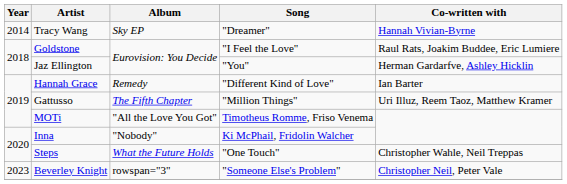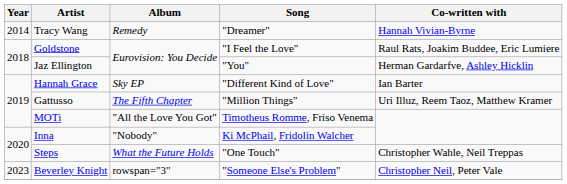Tracy Wang | Album: Sky EP -> Remedy
Hannah Grace | Album: Remedy -> Sky EP
